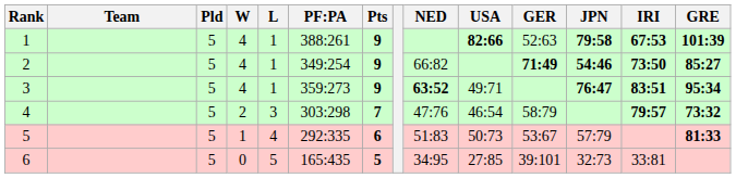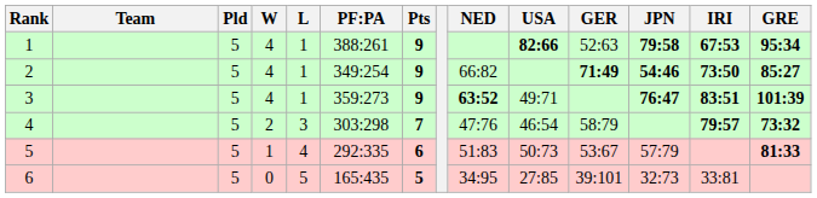row 2 | GRE: 101:39 -> 95:34
row 4 | GRE: 95:34 -> 101:39
